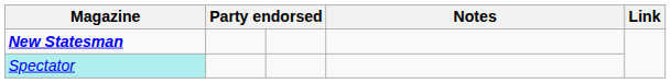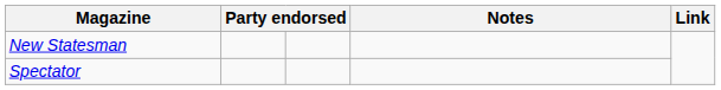New Statesman | Magazine: bold -> normal
Spectator | Magazine: paleturquoise background -> no background
